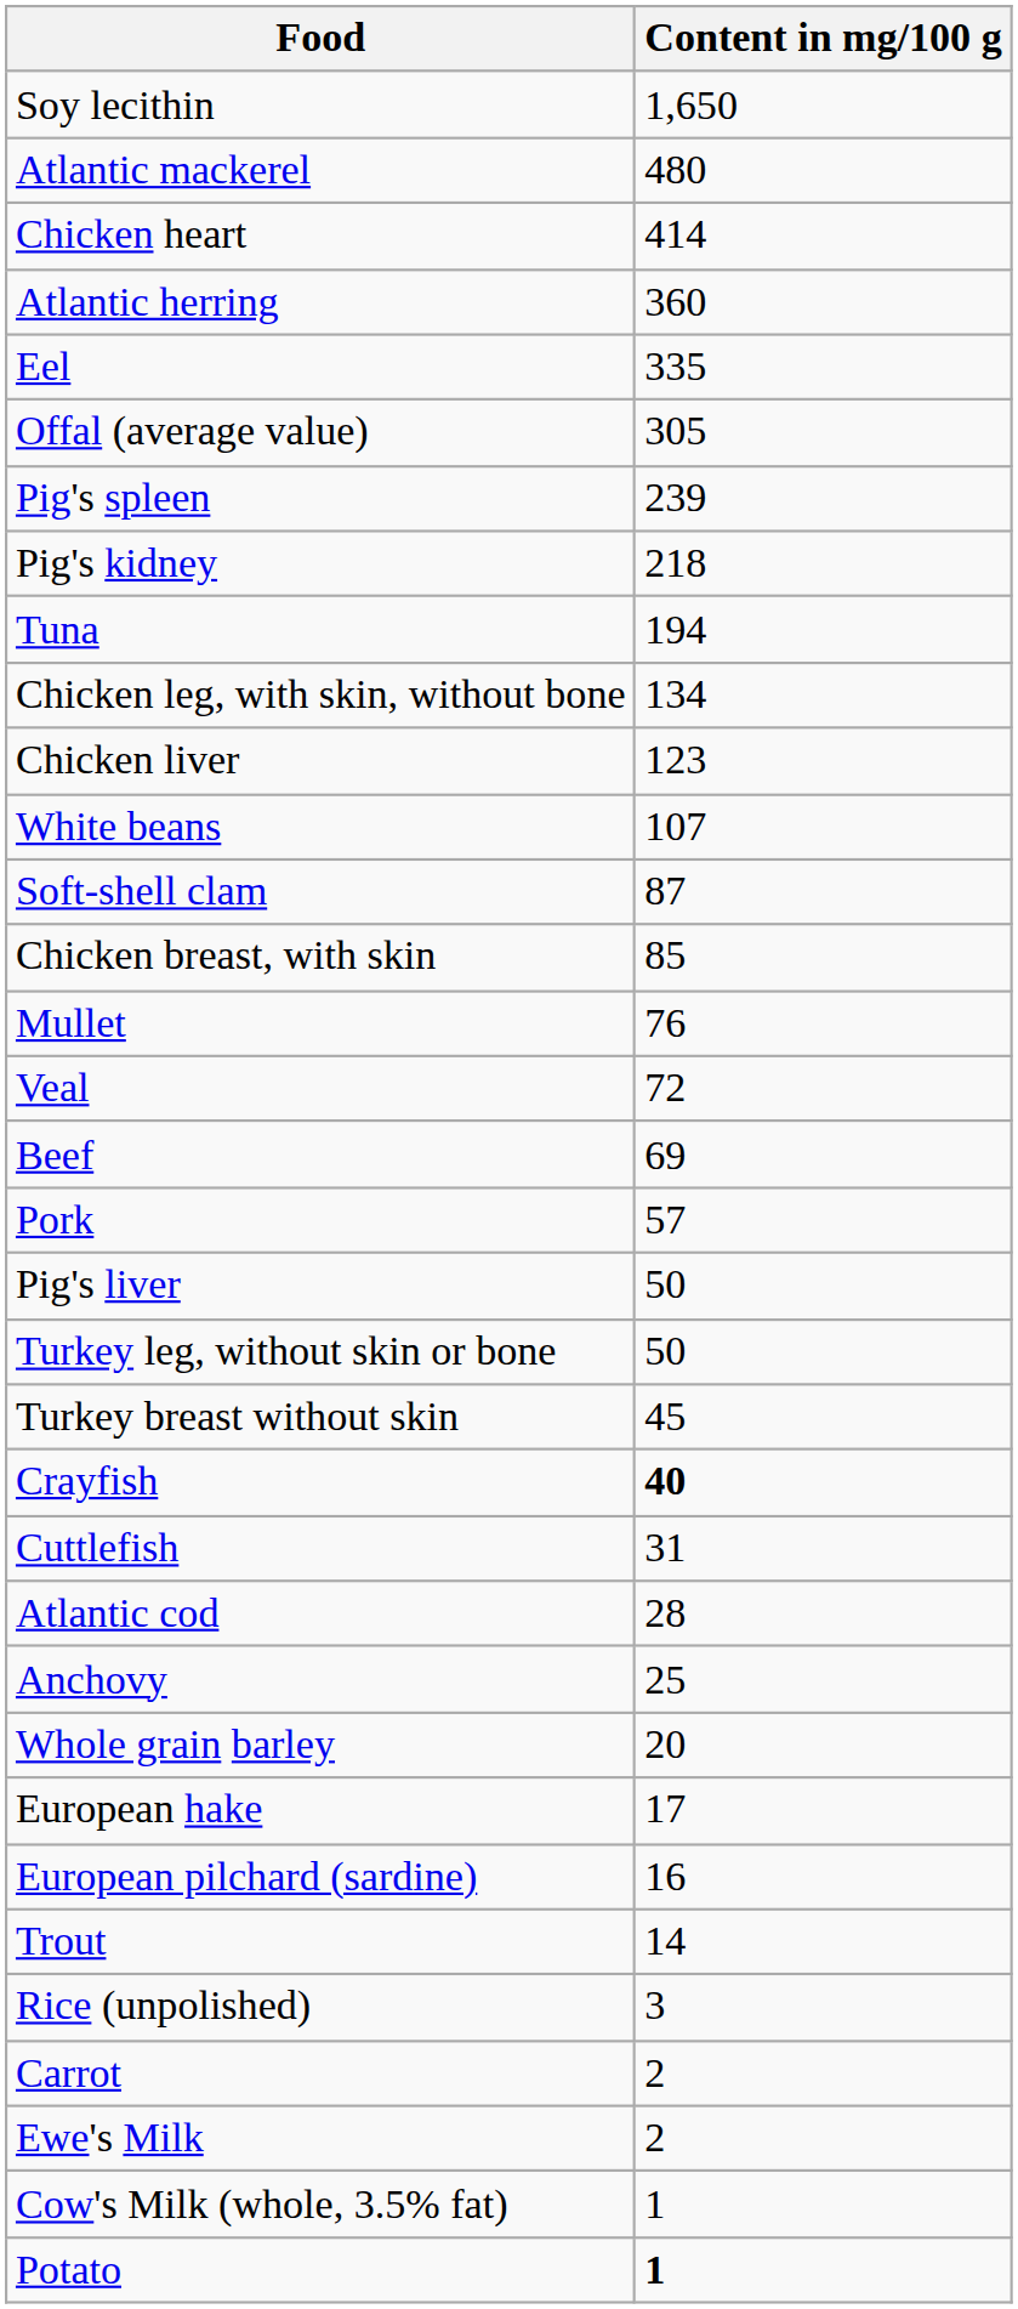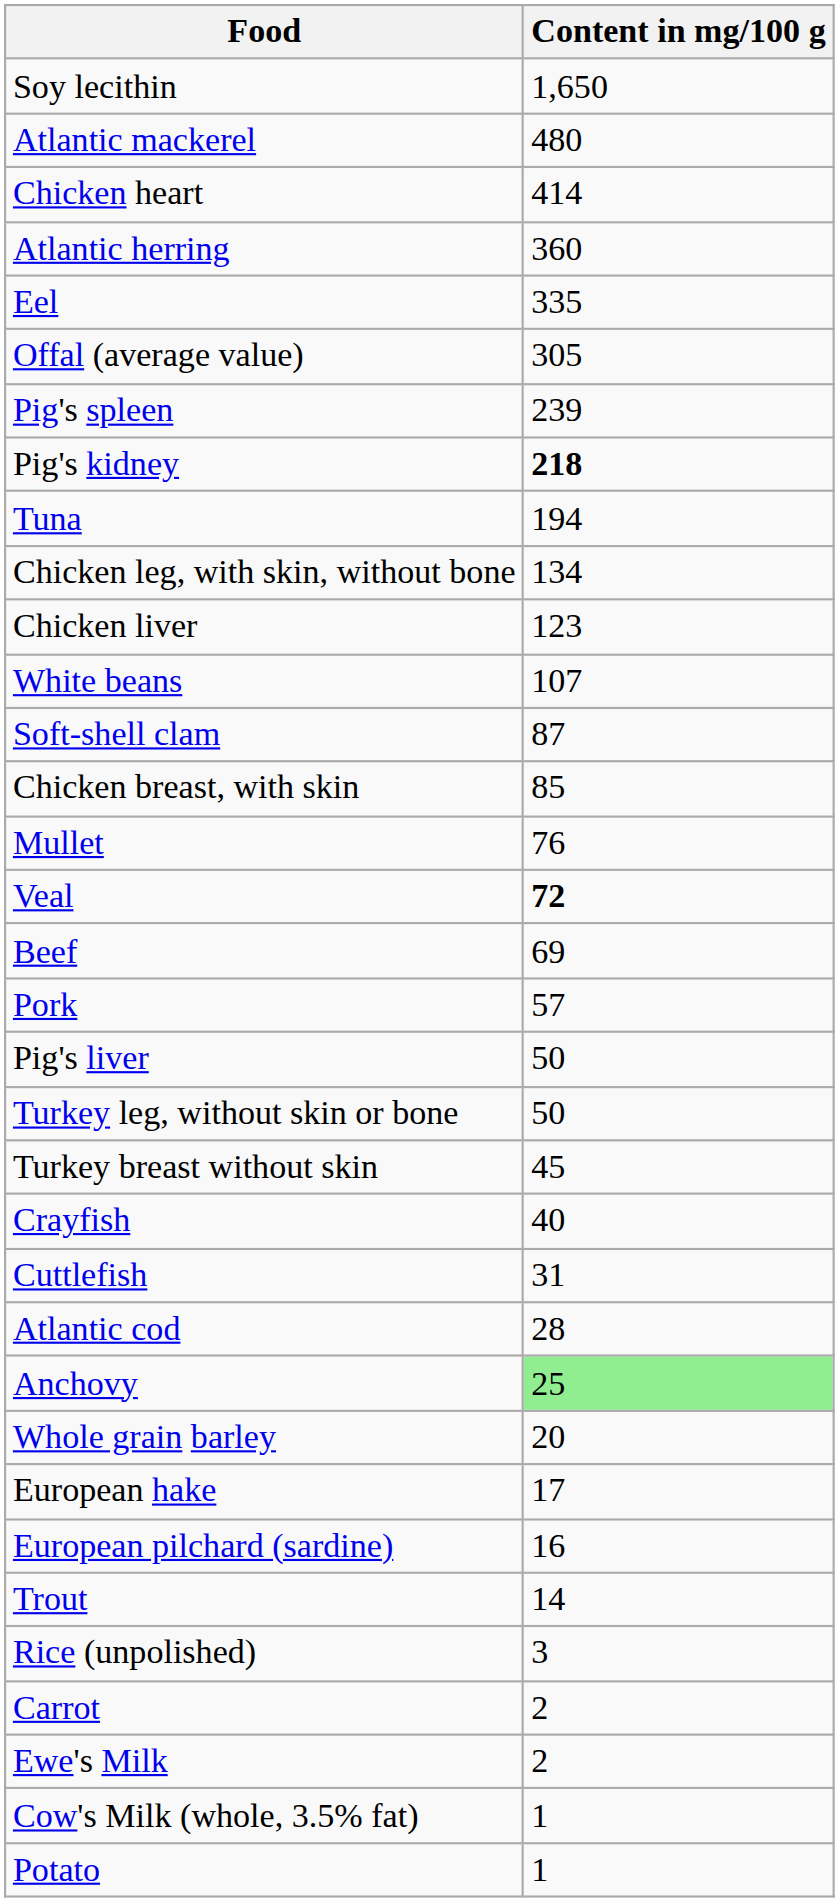Pig's kidney | Content in mg/100 g: normal -> bold
Veal | Content in mg/100 g: normal -> bold
Crayfish | Content in mg/100 g: bold -> normal
Anchovy | Content in mg/100 g: no background -> lightgreen background
Potato | Content in mg/100 g: bold -> normal
